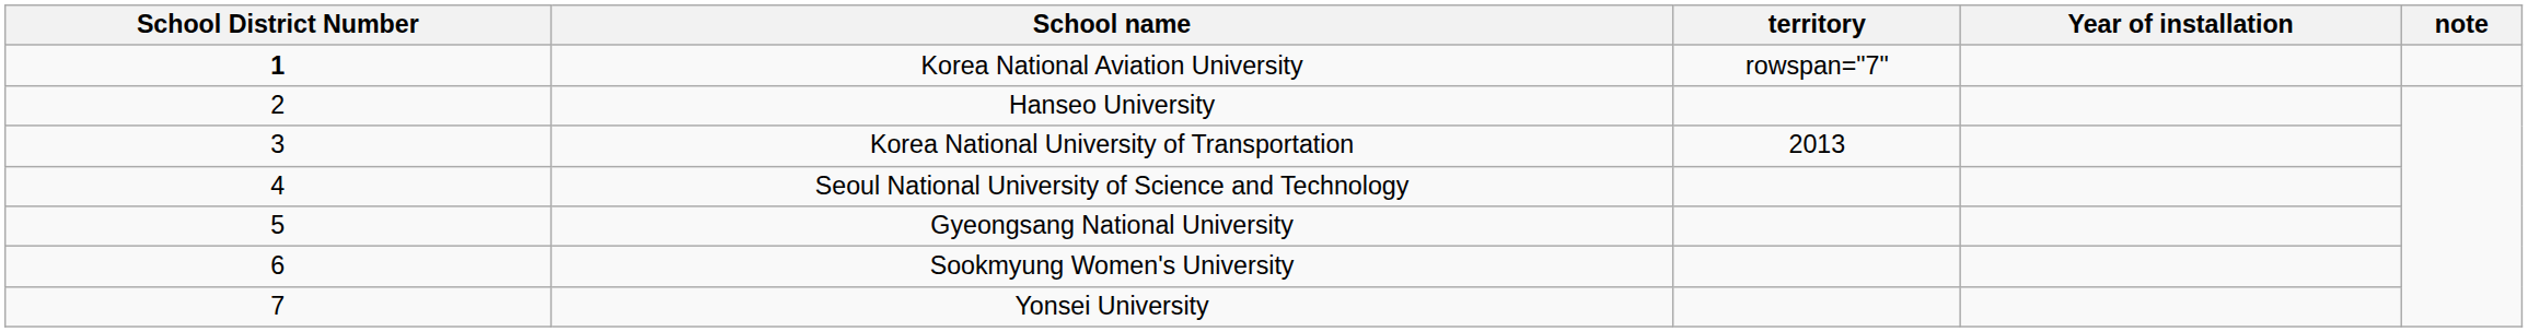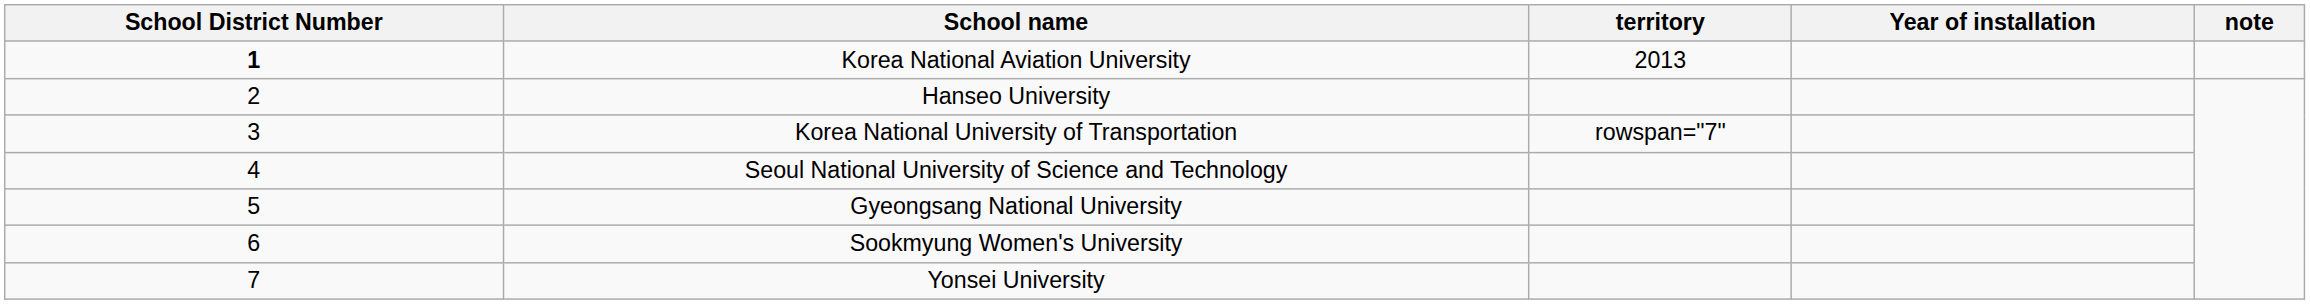Korea National Aviation University | territory: rowspan="7" -> 2013
Korea National University of Transportation | territory: 2013 -> rowspan="7"
